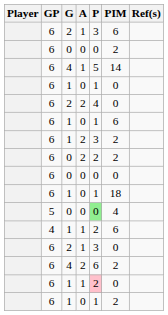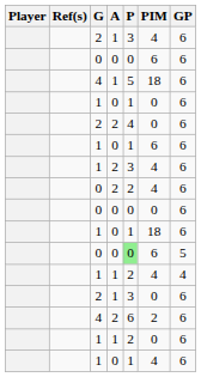columns swapped: GP <-> Ref(s)
row 2 | PIM: 6 -> 4
row 3 | PIM: 2 -> 6
row 4 | PIM: 14 -> 18
row 8 | PIM: 2 -> 4
row 9 | PIM: 2 -> 4
row 12 | PIM: 4 -> 6
row 13 | PIM: 6 -> 4
row 16 | P: pink background -> no background
row 17 | PIM: 2 -> 4
